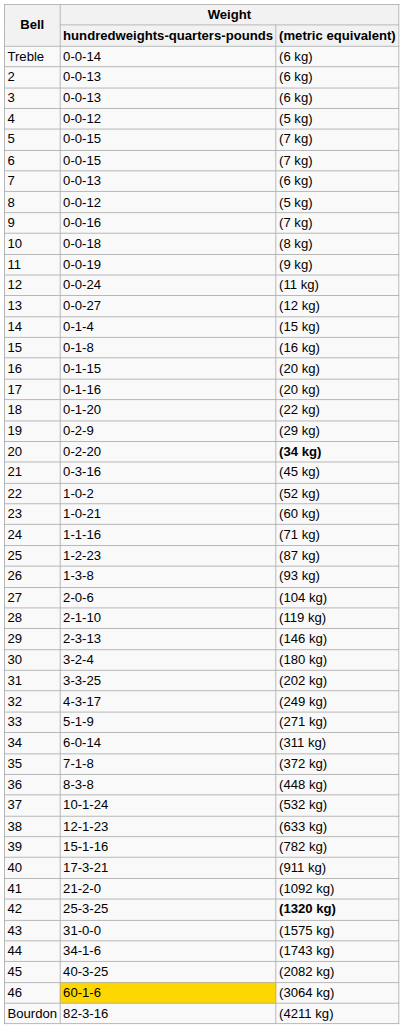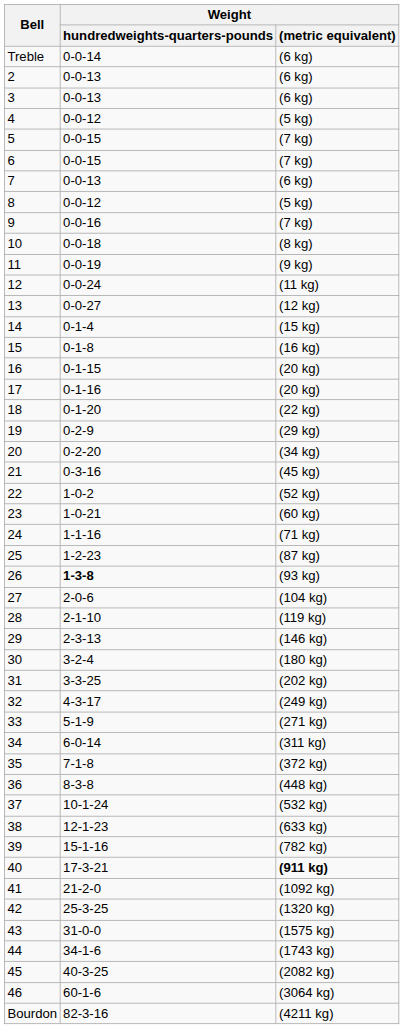20 | Weight / (metric equivalent): bold -> normal
26 | Weight / hundredweights-quarters-pounds: normal -> bold
40 | Weight / (metric equivalent): normal -> bold
42 | Weight / (metric equivalent): bold -> normal
46 | Weight / hundredweights-quarters-pounds: gold background -> no background
